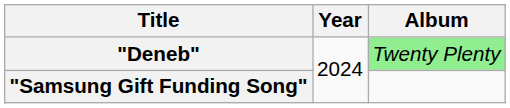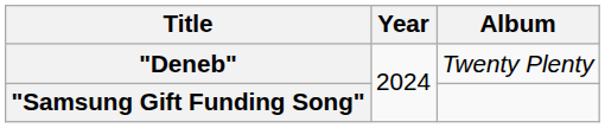"Deneb" | Album: lightgreen background -> no background
